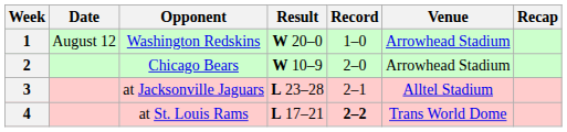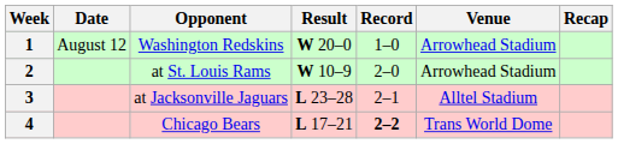2 | Opponent: Chicago Bears -> at St. Louis Rams
4 | Opponent: at St. Louis Rams -> Chicago Bears
